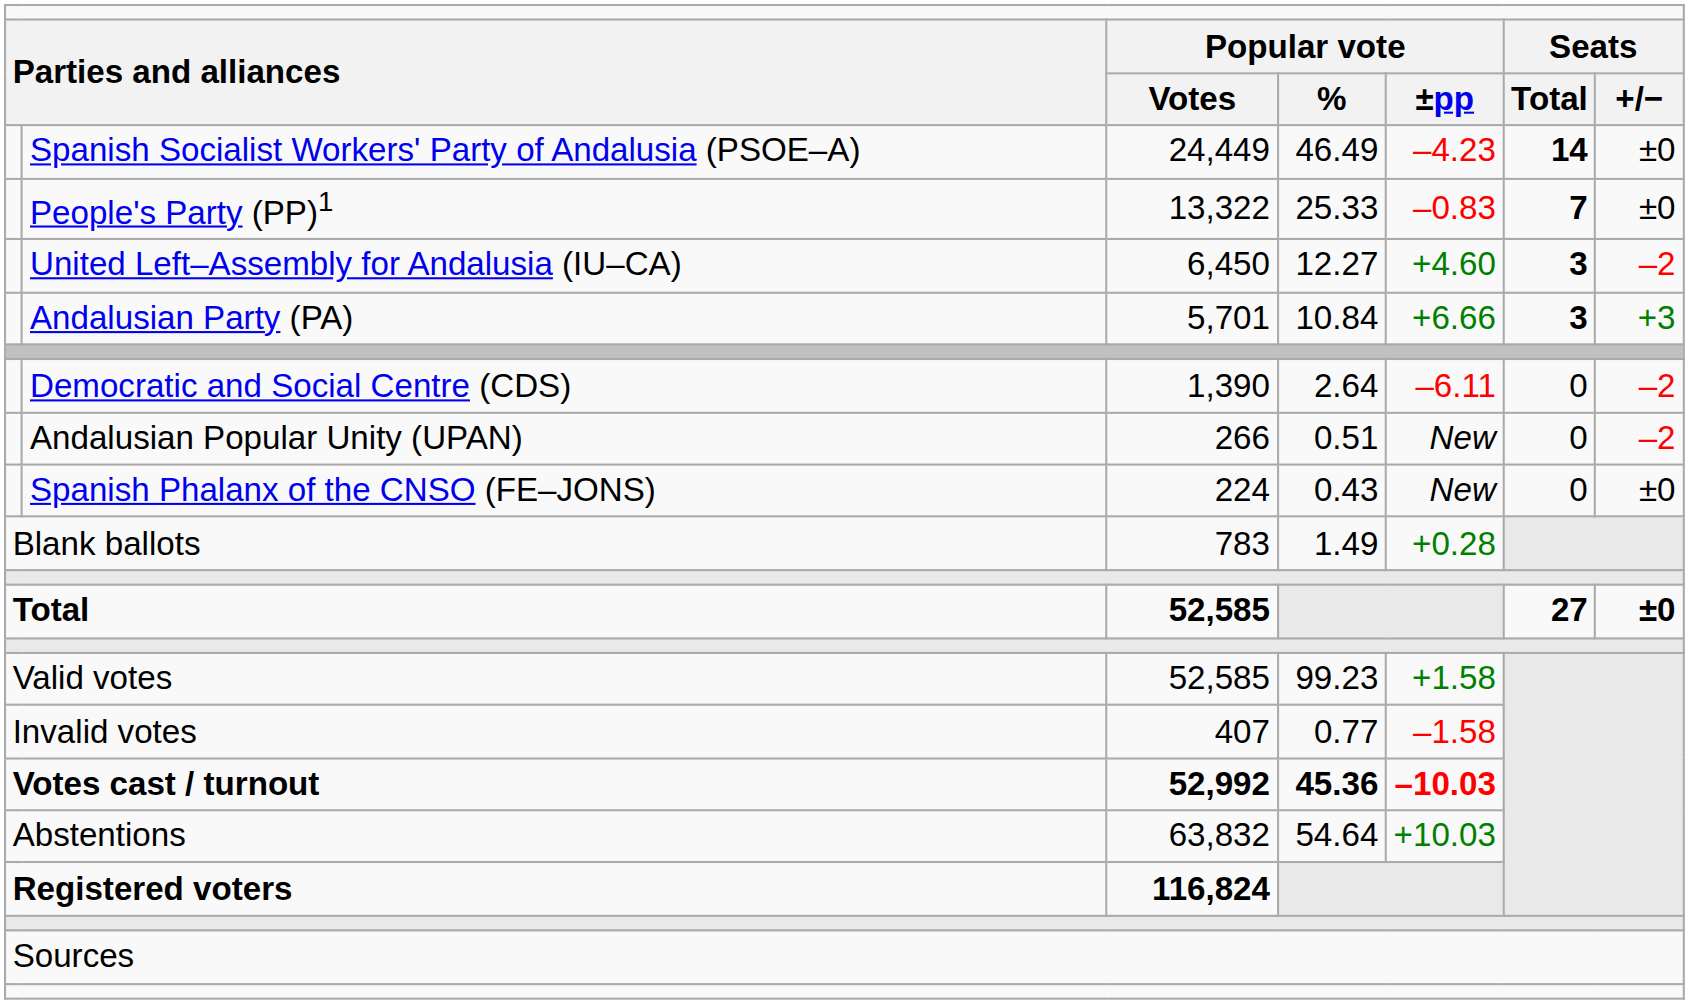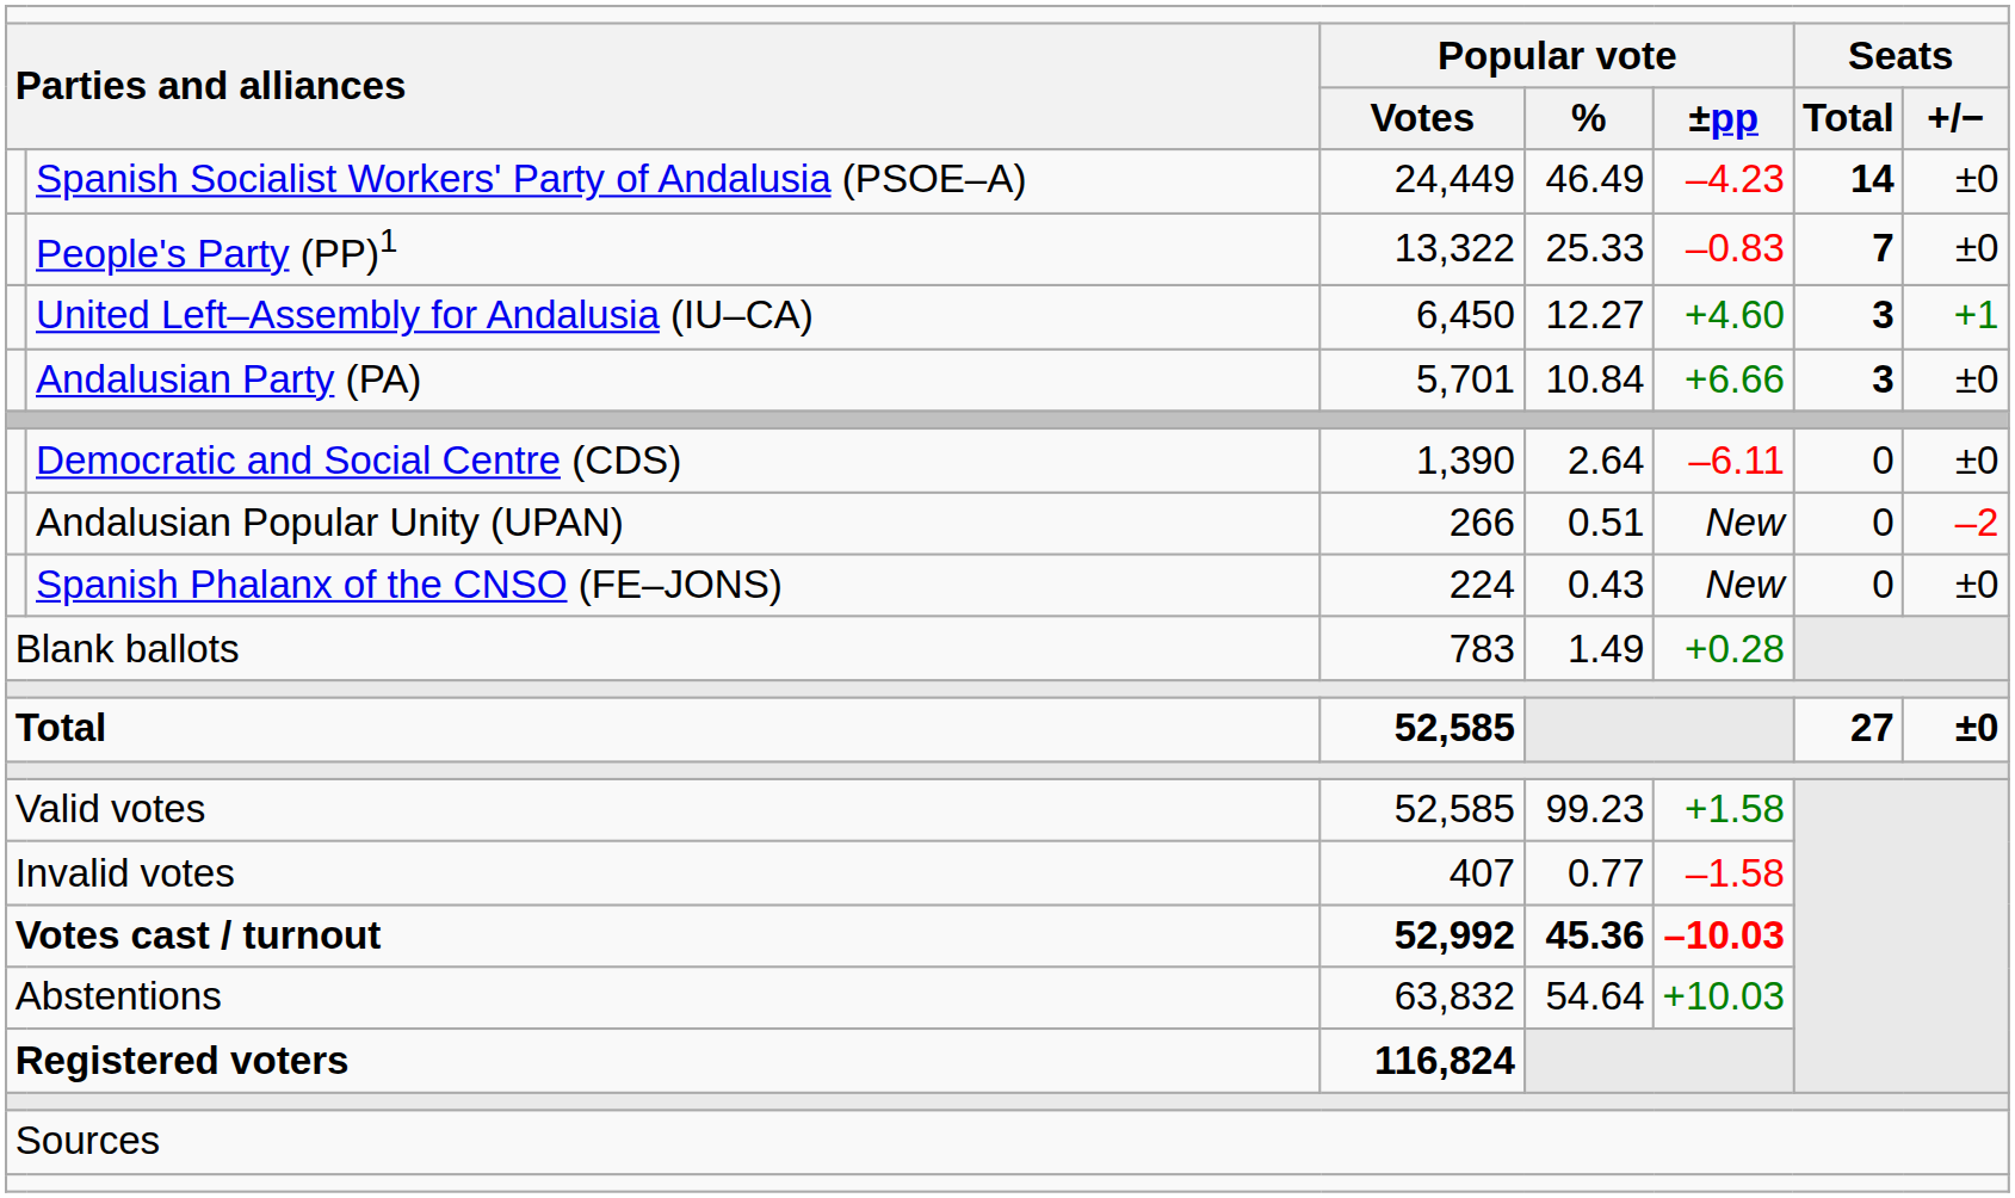United Left–Assembly for Andalusia (IU–CA) | column 7: –2 -> +1
Andalusian Party (PA) | column 7: +3 -> ±0
Democratic and Social Centre (CDS) | column 7: –2 -> ±0
